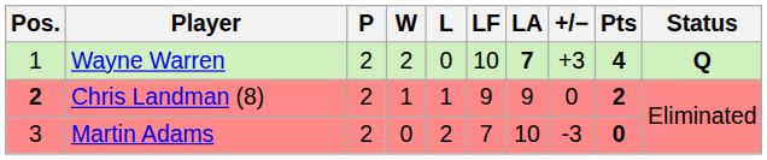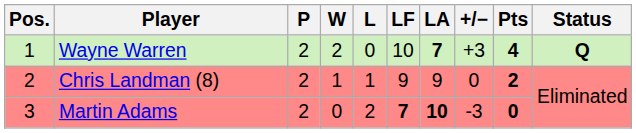Chris Landman (8) | Pos.: bold -> normal
Martin Adams | LF: normal -> bold
Martin Adams | LA: normal -> bold
